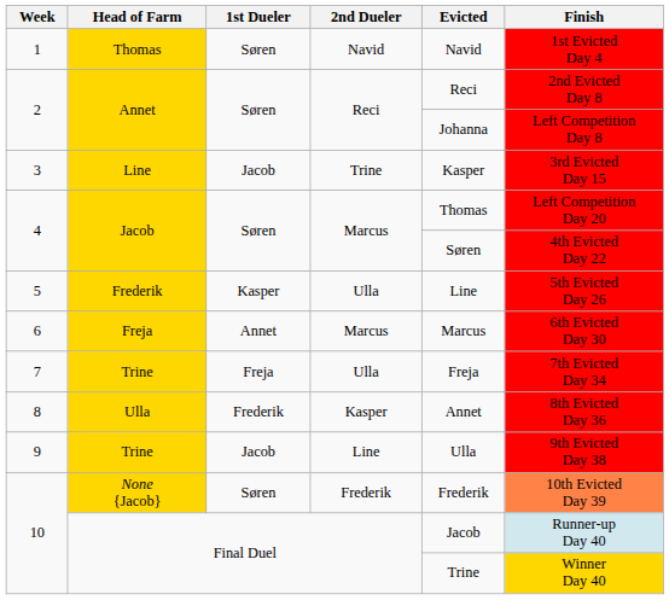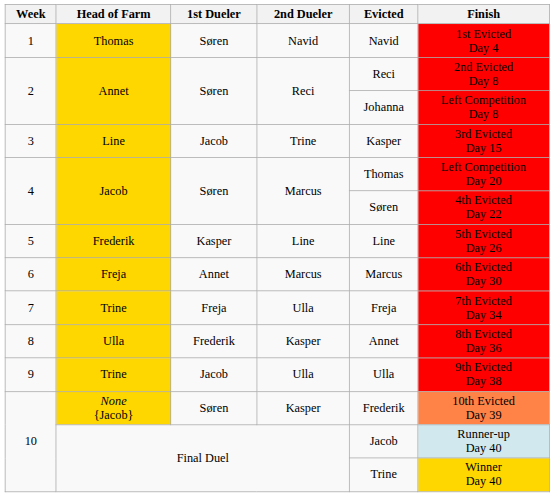5 | 2nd Dueler: Ulla -> Line
9 | 2nd Dueler: Line -> Ulla
10 / None {Jacob} | 2nd Dueler: Frederik -> Kasper
